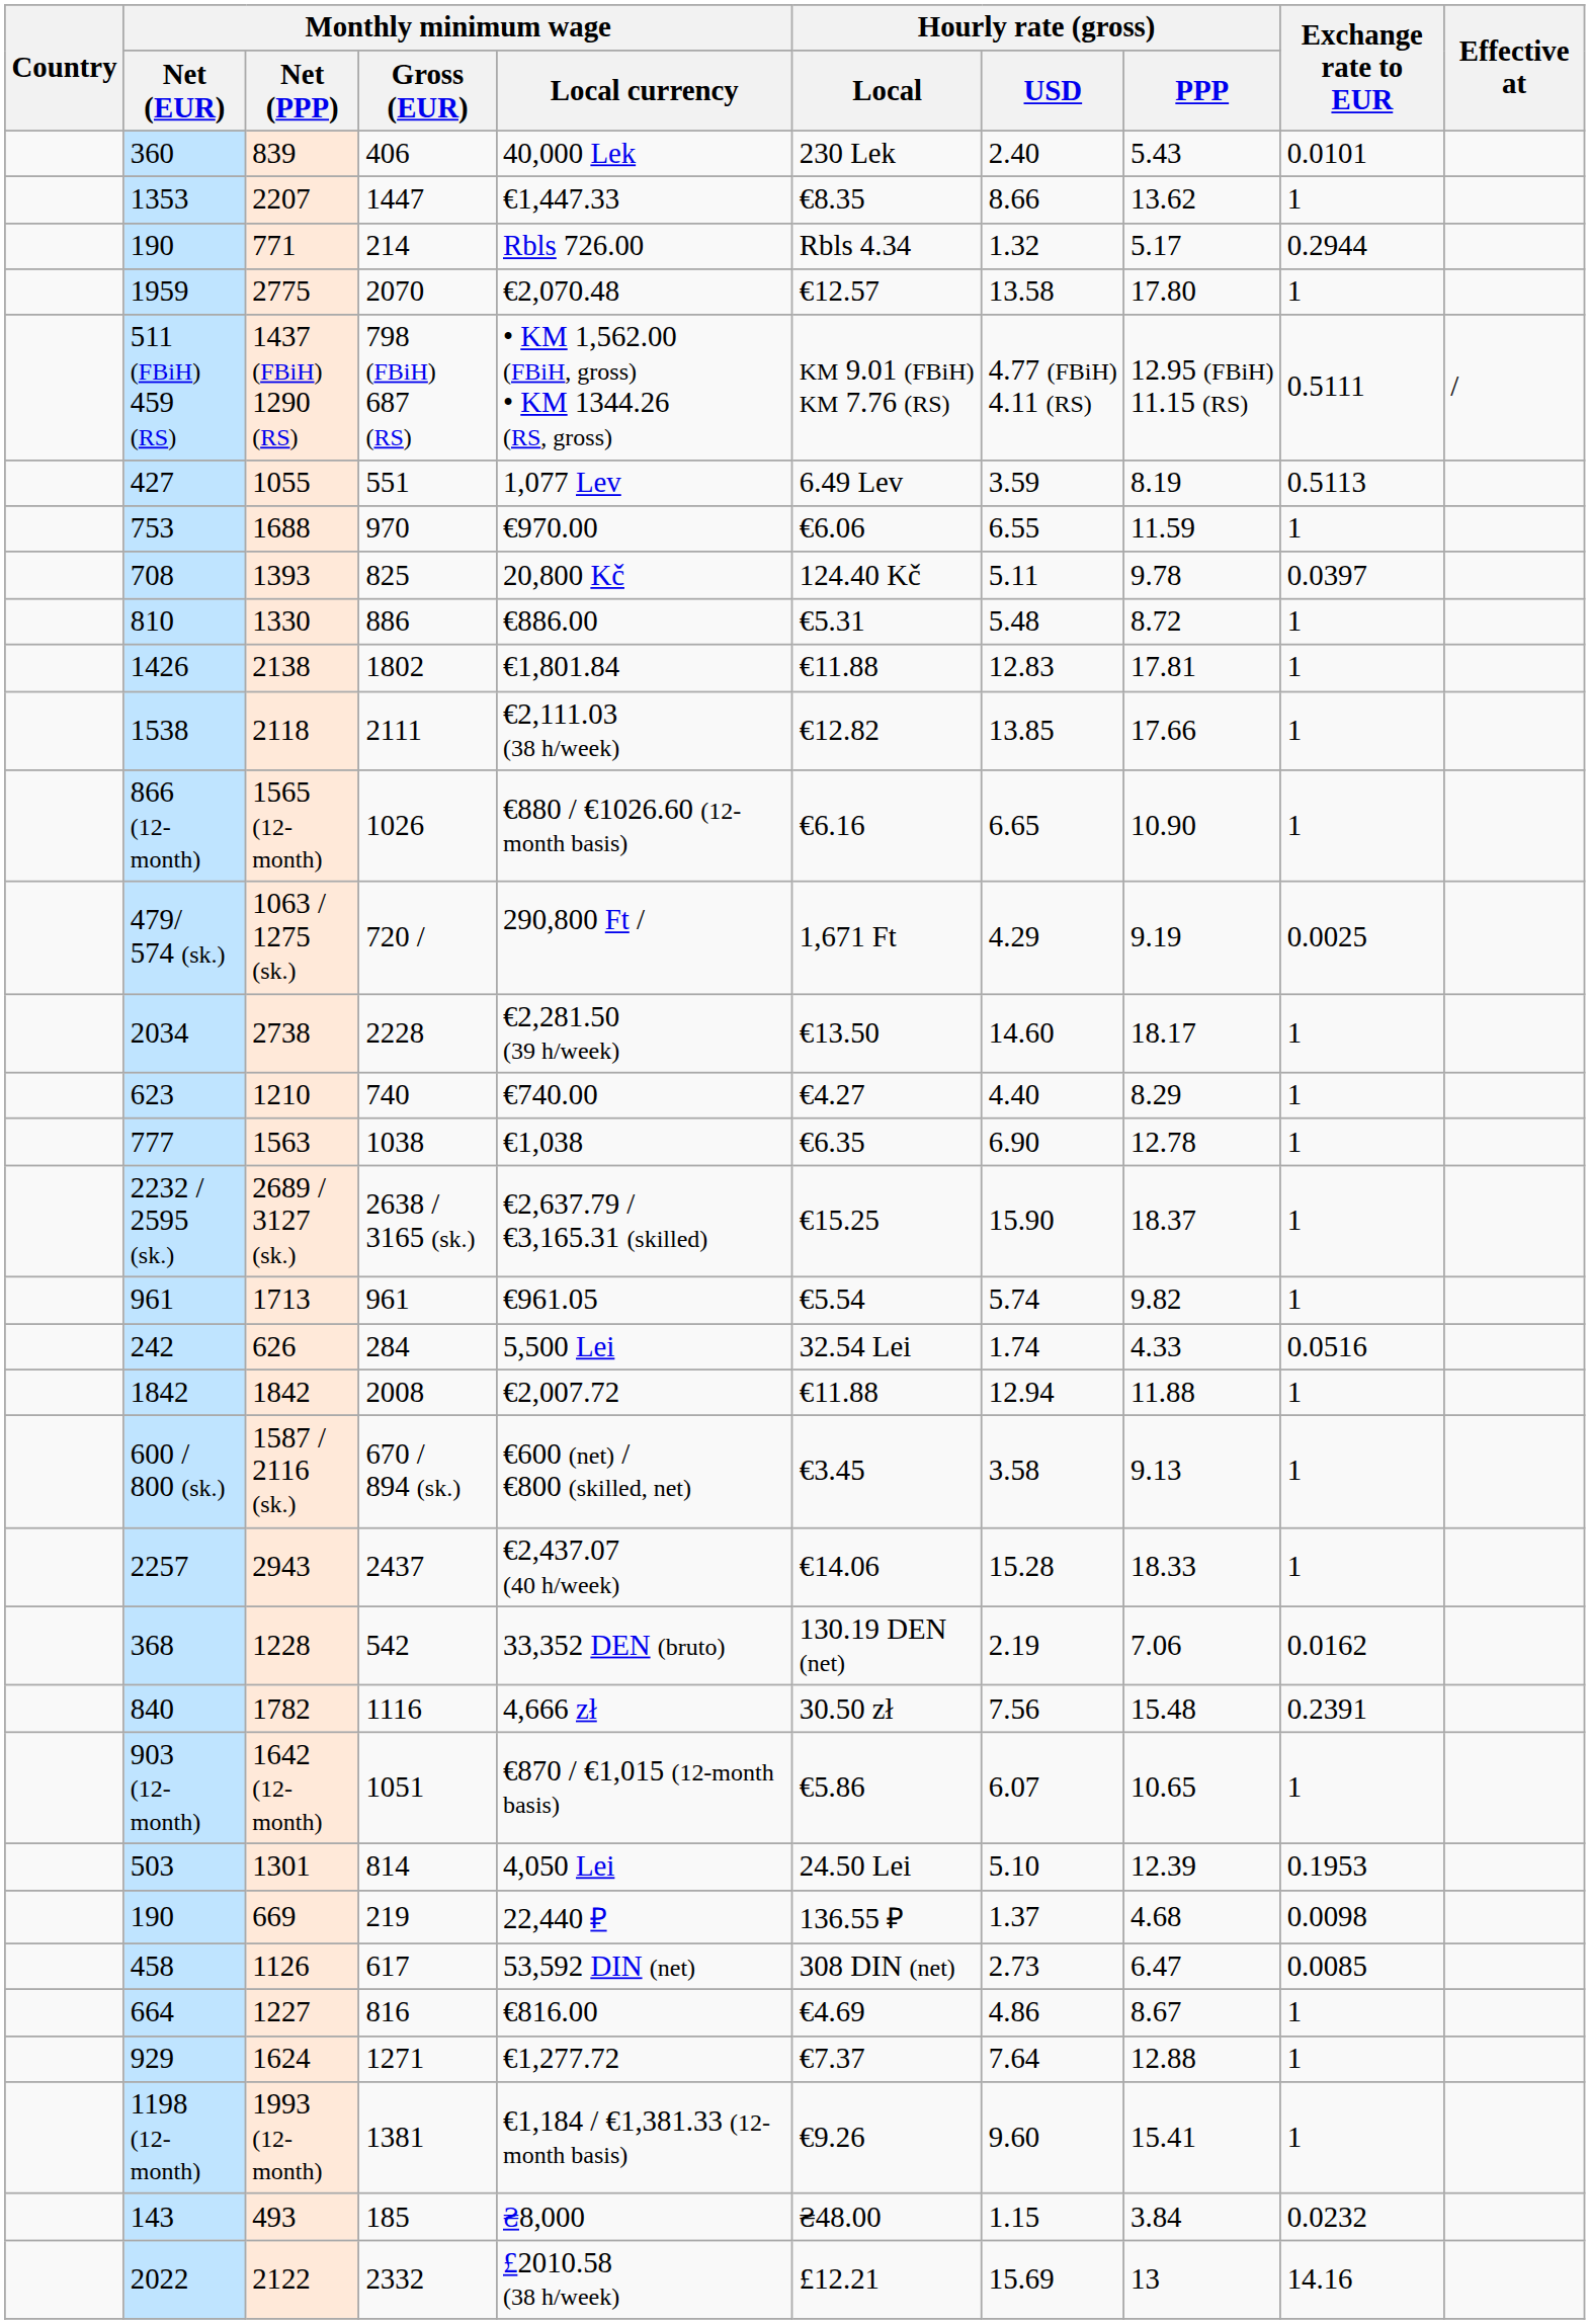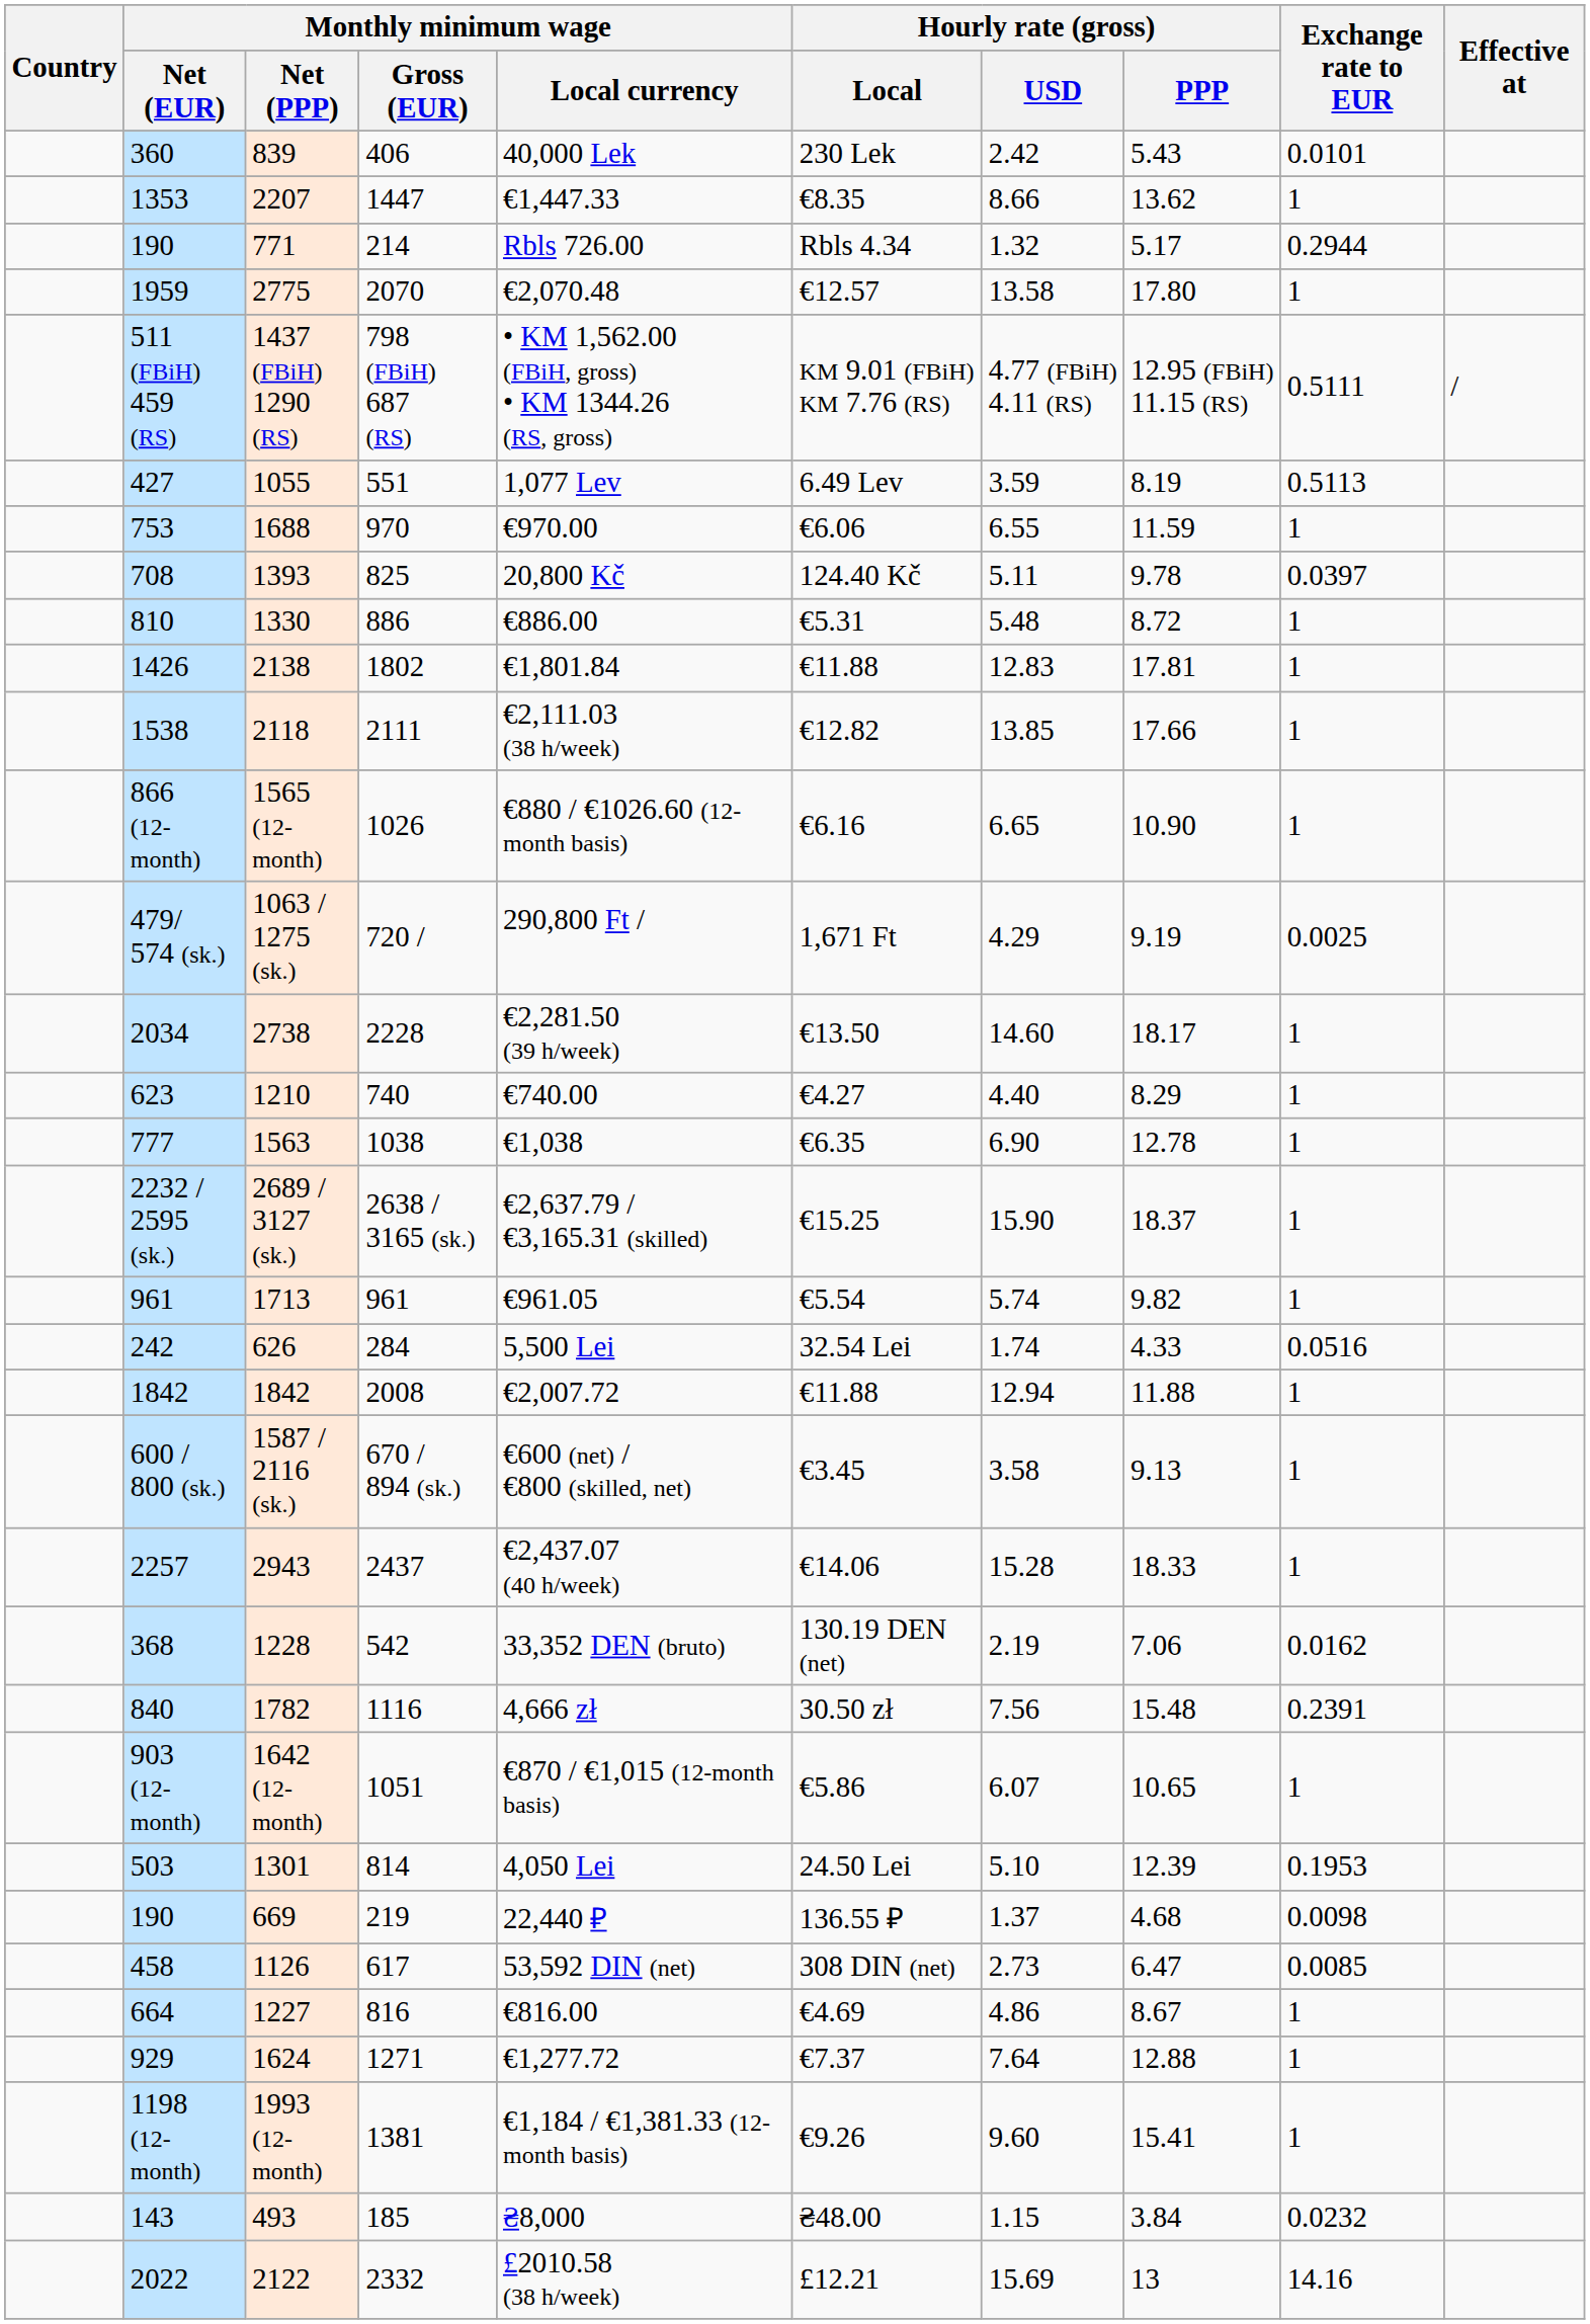839 | Hourly rate (gross) / USD: 2.40 -> 2.42
